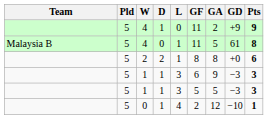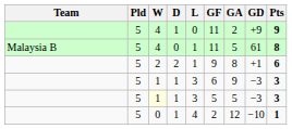row 4 | GF: 8 -> 9
row 4 | GD: +0 -> +1
row 6 | W: no background -> lightyellow background
